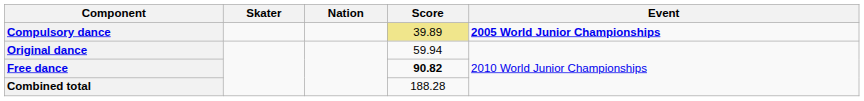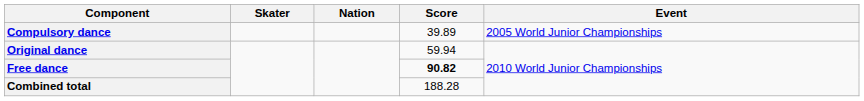Compulsory dance | Score: khaki background -> no background
Compulsory dance | Event: bold -> normal
